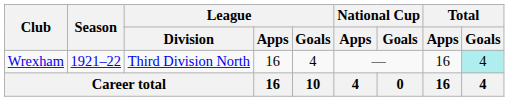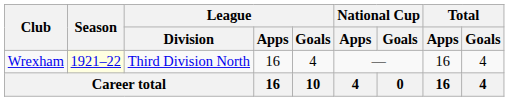Wrexham | Season: no background -> lightyellow background
Wrexham | Total / Goals: paleturquoise background -> no background
